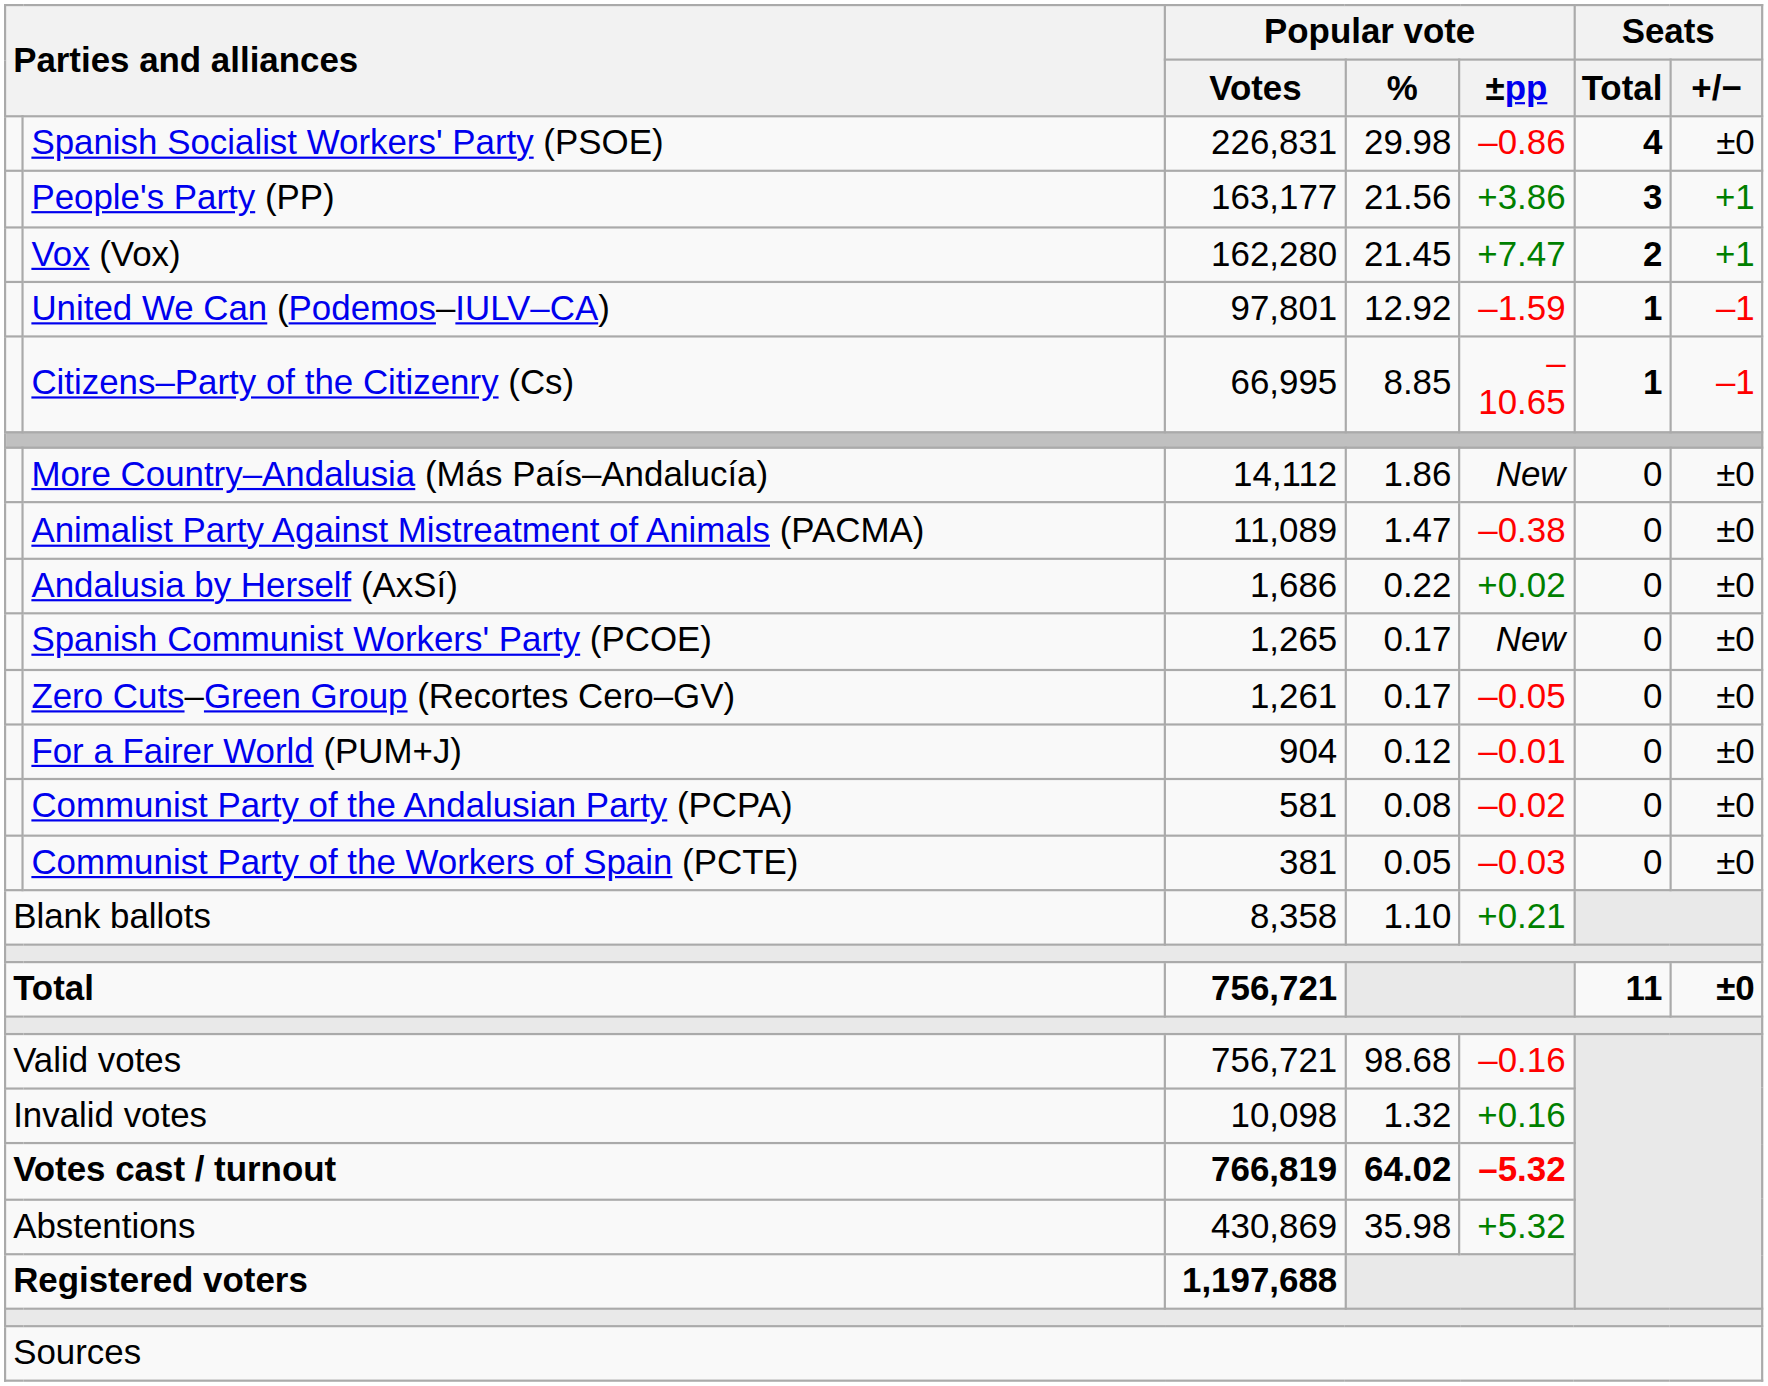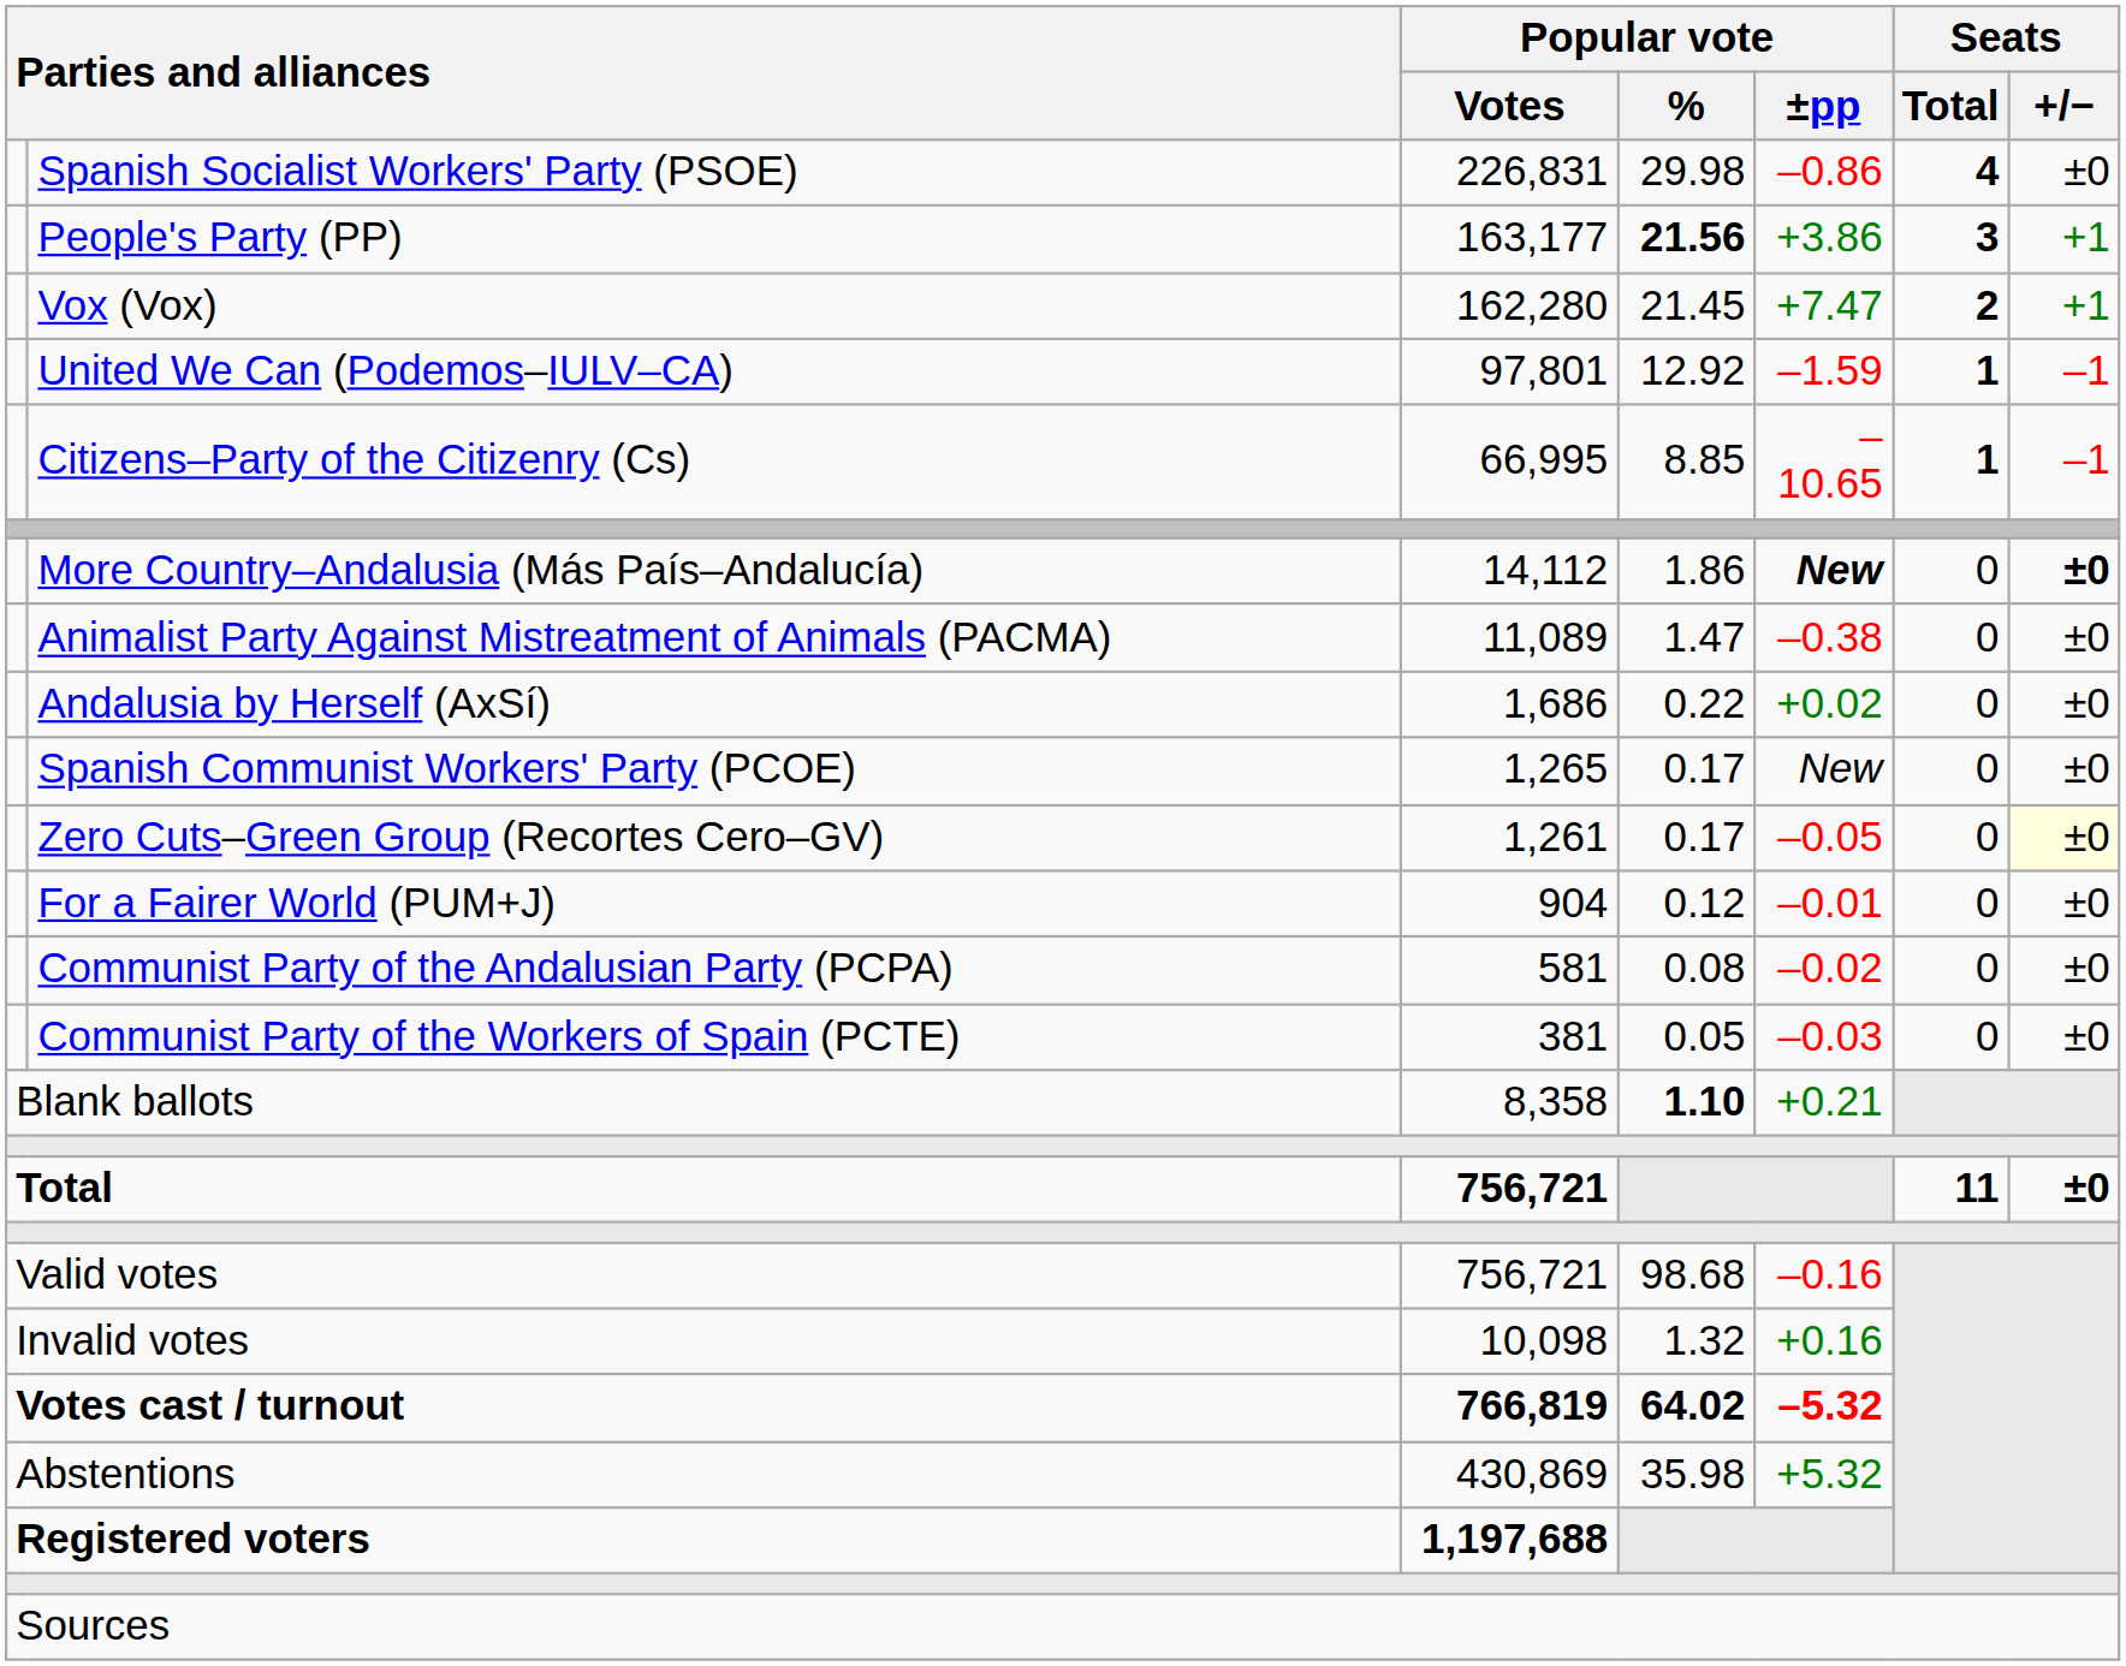People's Party (PP) | Popular vote / %: normal -> bold
More Country–Andalusia (Más País–Andalucía) | Popular vote / ±pp: normal -> bold
More Country–Andalusia (Más País–Andalucía) | Seats / +/−: normal -> bold
Zero Cuts–Green Group (Recortes Cero–GV) | Seats / +/−: no background -> lightyellow background
Blank ballots | Popular vote / %: normal -> bold
